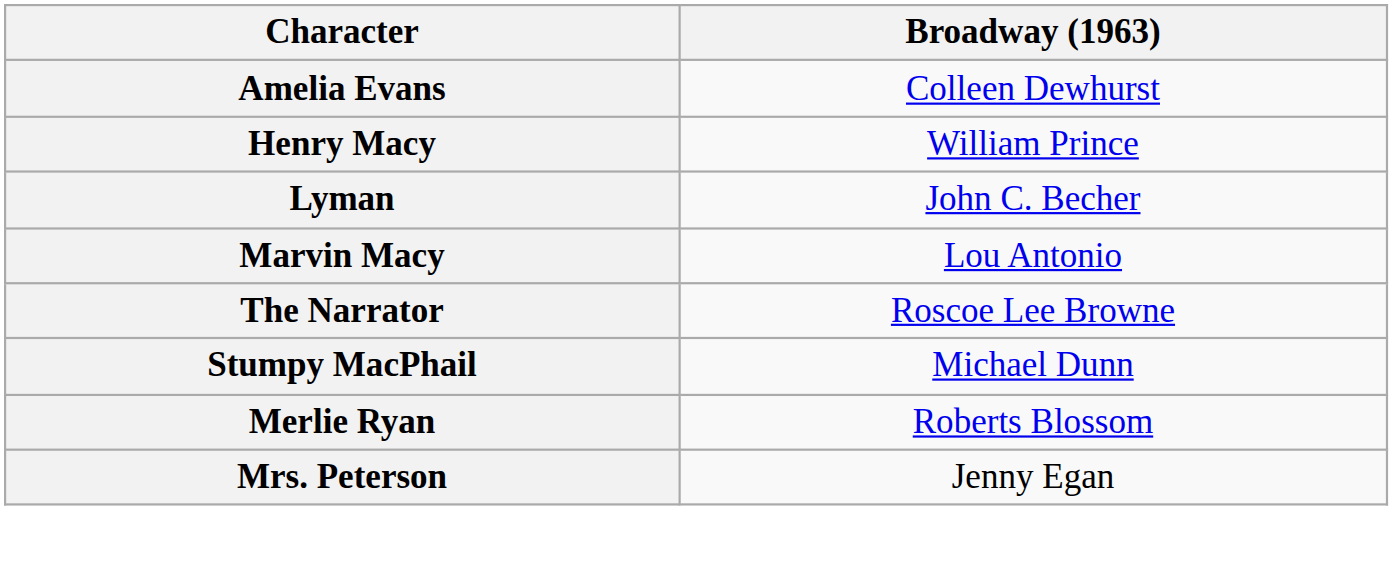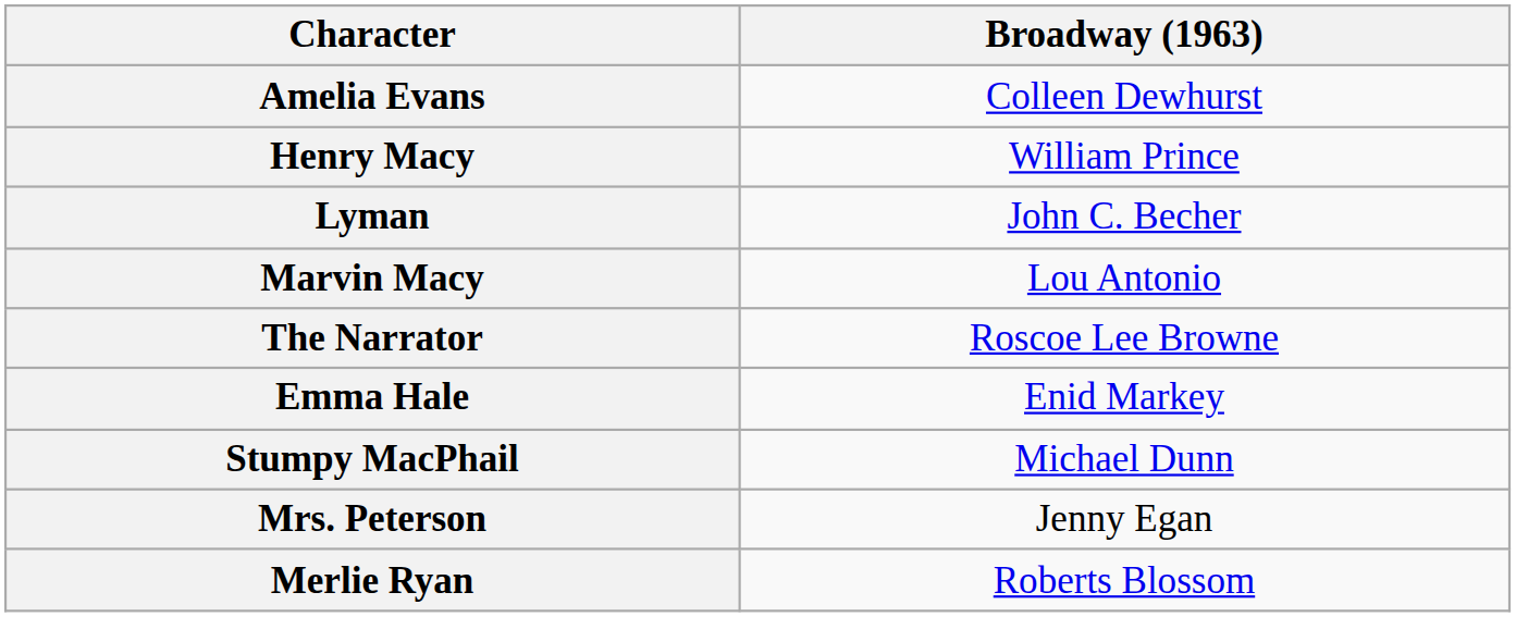+ row: Emma Hale | Enid Markey
rows swapped: Mrs. Peterson <-> Merlie Ryan
